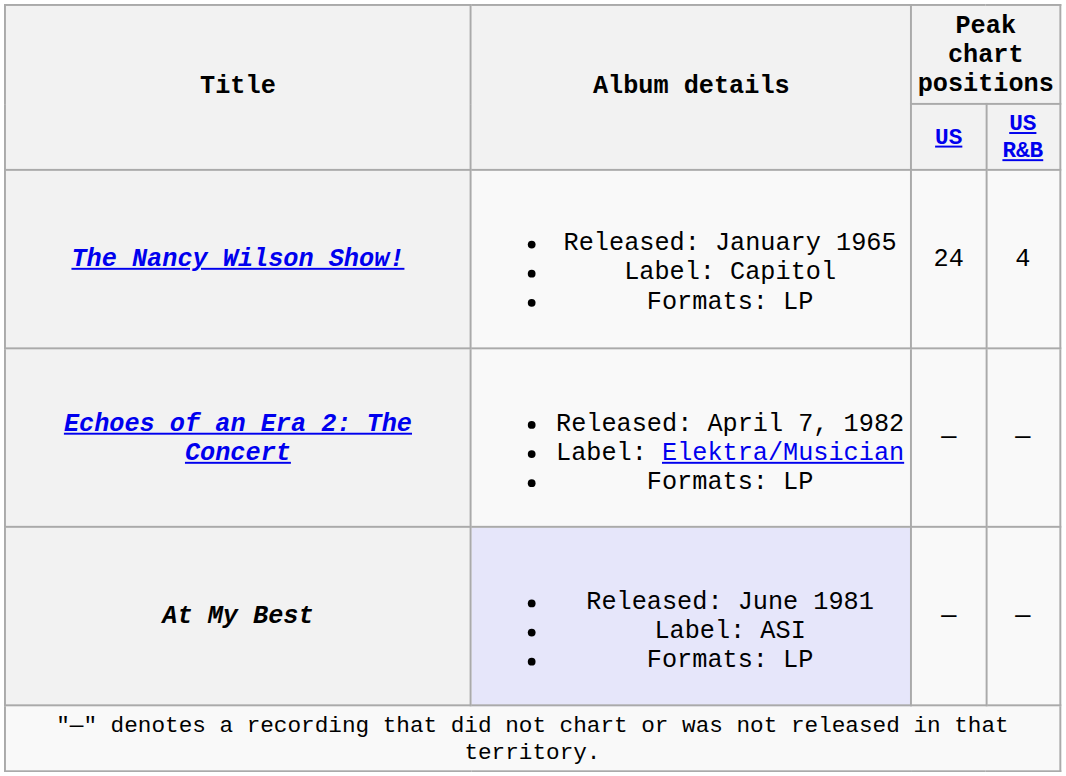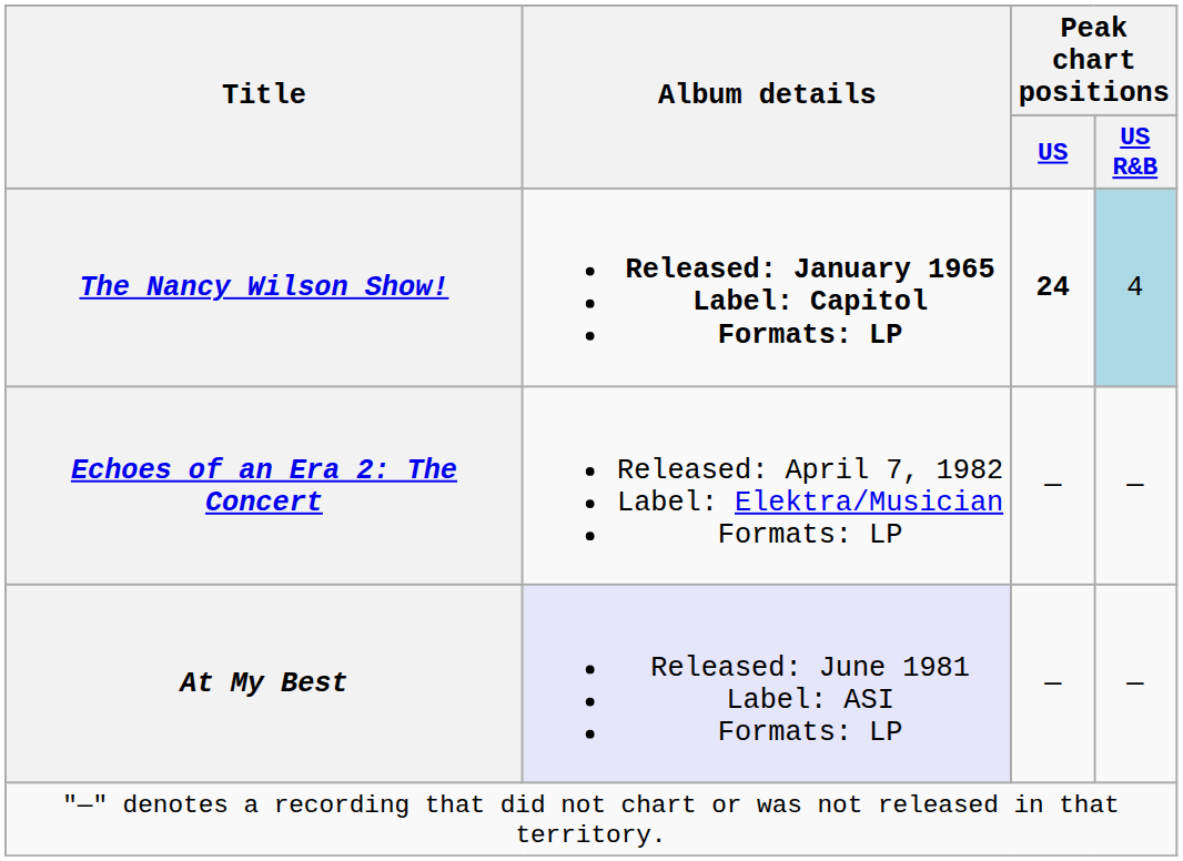The Nancy Wilson Show! | Album details: normal -> bold
The Nancy Wilson Show! | Peak chart positions / US: normal -> bold
The Nancy Wilson Show! | Peak chart positions / US R&B: no background -> lightblue background
